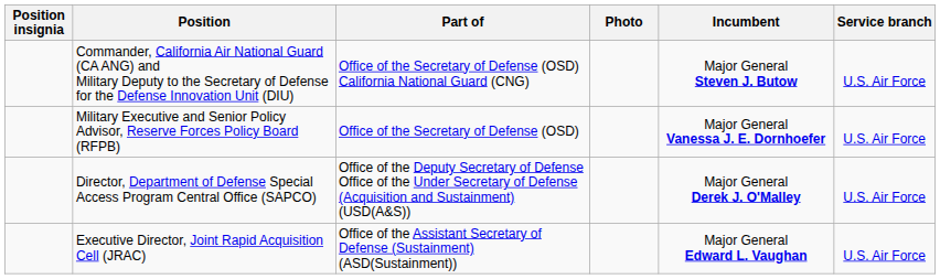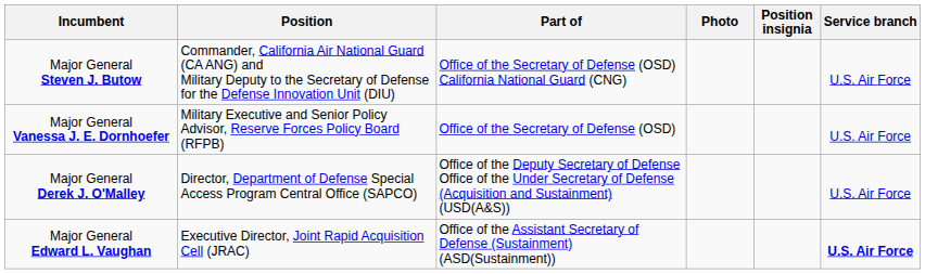columns swapped: Position insignia <-> Incumbent
Executive Director, Joint Rapid Acquisition Cell (JRAC) | Service branch: normal -> bold
